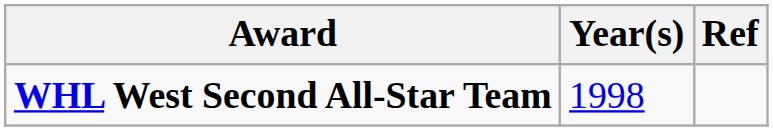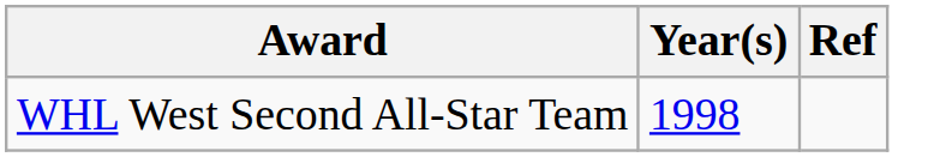row 2 | Award: bold -> normal
